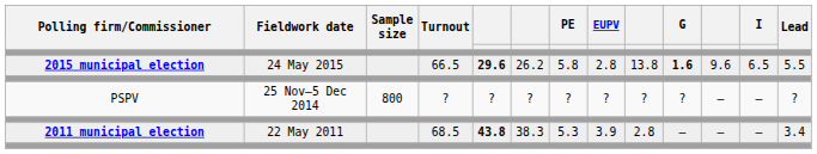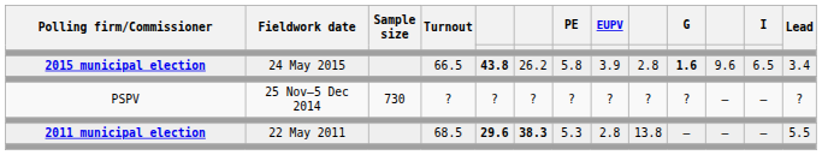2015 municipal election | column 5: 29.6 -> 43.8
2015 municipal election | EUPV: 2.8 -> 3.9
2015 municipal election | column 9: 13.8 -> 2.8
2015 municipal election | Lead: 5.5 -> 3.4
PSPV | Sample size: 800 -> 730
2011 municipal election | column 5: 43.8 -> 29.6
2011 municipal election | column 6: normal -> bold
2011 municipal election | EUPV: 3.9 -> 2.8
2011 municipal election | column 9: 2.8 -> 13.8
2011 municipal election | Lead: 3.4 -> 5.5
